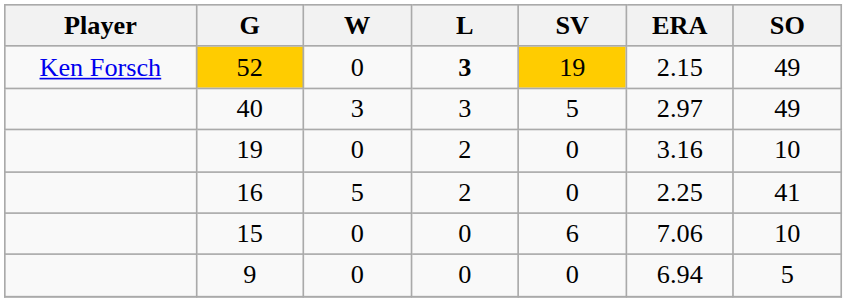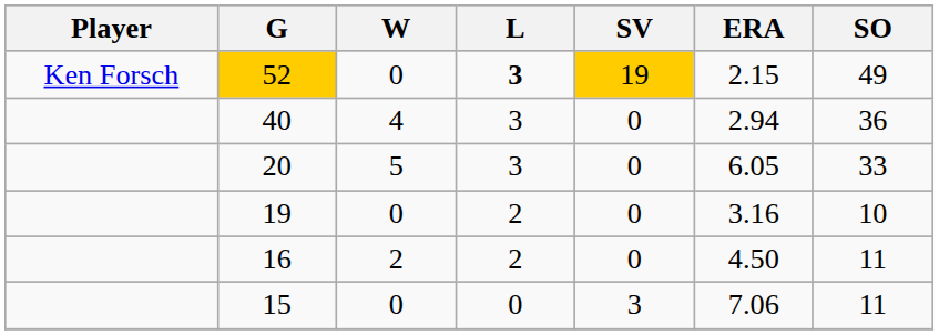40 | W: 3 -> 4
40 | SV: 5 -> 0
40 | ERA: 2.97 -> 2.94
40 | SO: 49 -> 36
+ row: 20 | 5 | 3 | 0 | 6.05 | 33
16 | W: 5 -> 2
16 | ERA: 2.25 -> 4.50
16 | SO: 41 -> 11
15 | SV: 6 -> 3
15 | SO: 10 -> 11
- row: 9 | 0 | 0 | 0 | 6.94 | 5
